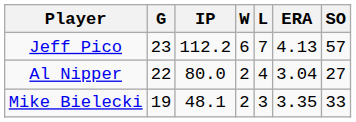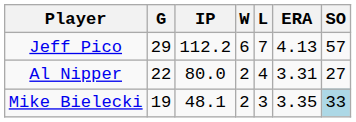Jeff Pico | G: 23 -> 29
Al Nipper | ERA: 3.04 -> 3.31
Mike Bielecki | SO: no background -> lightblue background
